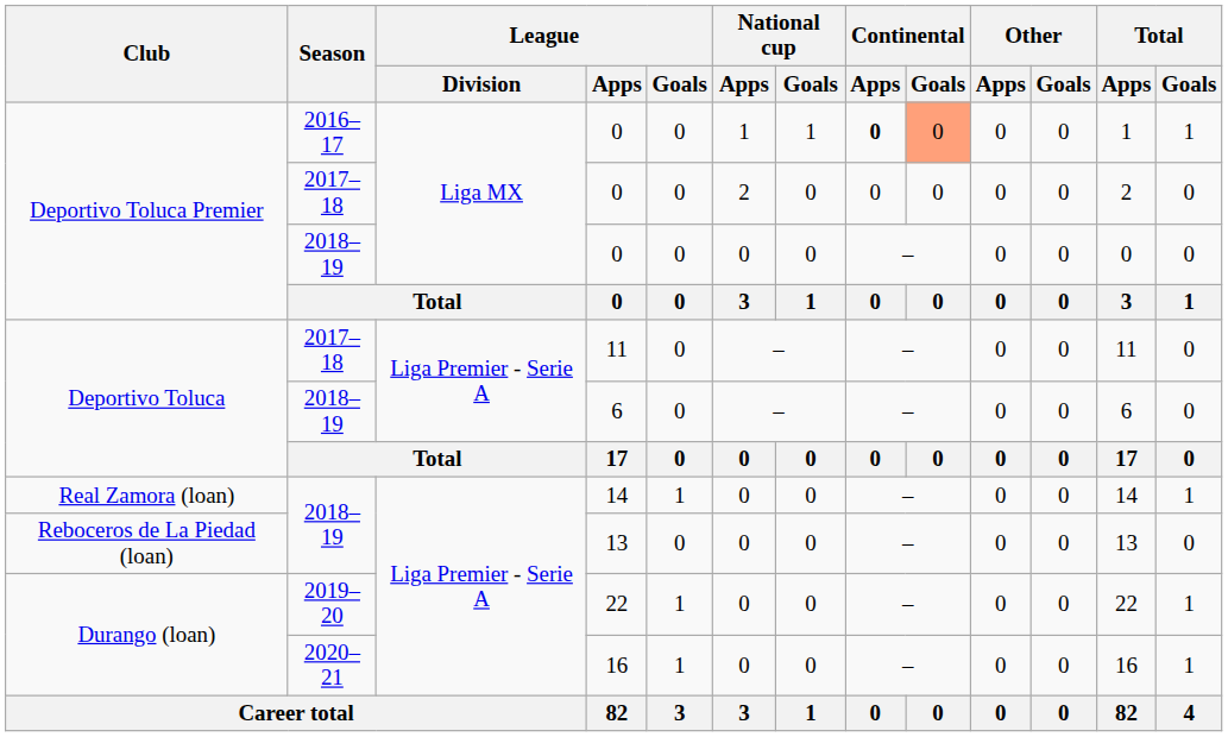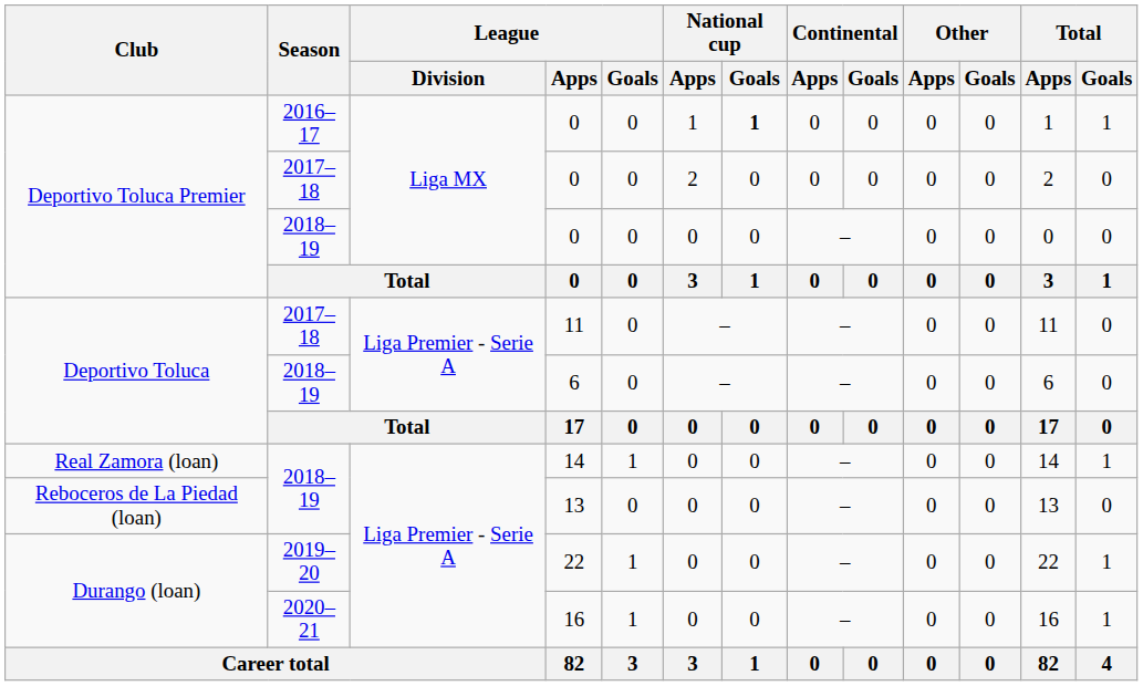2016–17 / 0 | National cup / Goals: normal -> bold
2016–17 / 0 | Continental / Apps: bold -> normal
2016–17 / 0 | Continental / Goals: lightsalmon background -> no background
